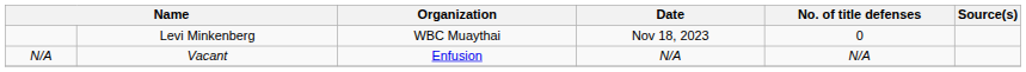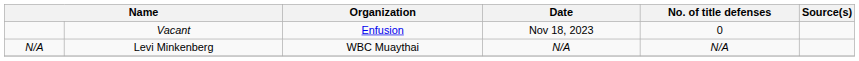row 2 | column 2: Levi Minkenberg -> Vacant
row 2 | Organization: WBC Muaythai -> Enfusion
row 3 | column 2: Vacant -> Levi Minkenberg
row 3 | Organization: Enfusion -> WBC Muaythai
